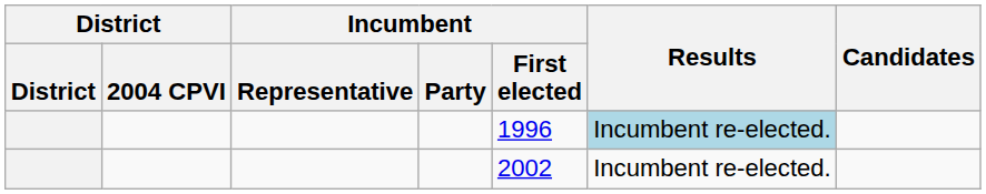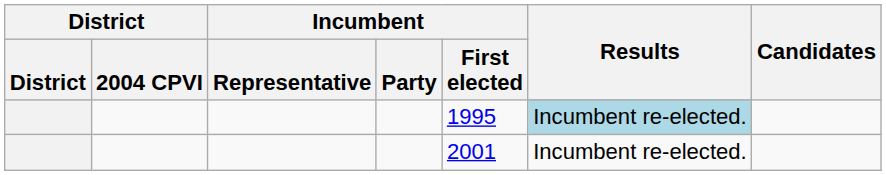row 3 | Incumbent / First elected: 1996 -> 1995
row 4 | Incumbent / First elected: 2002 -> 2001
